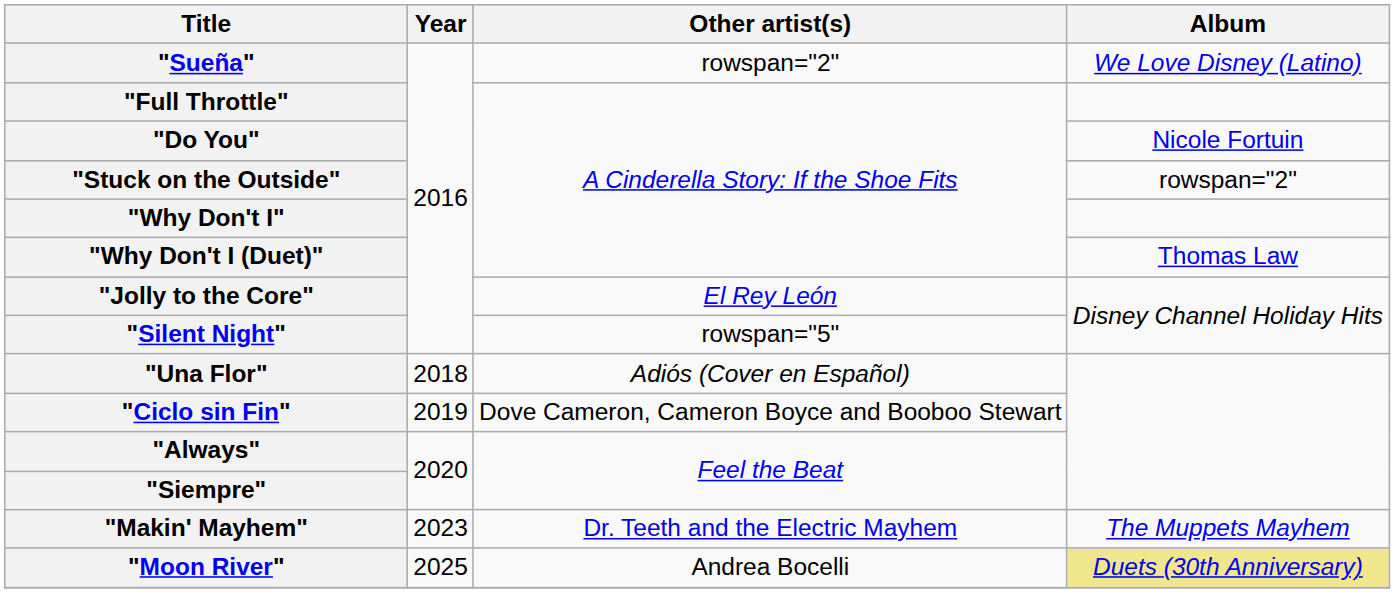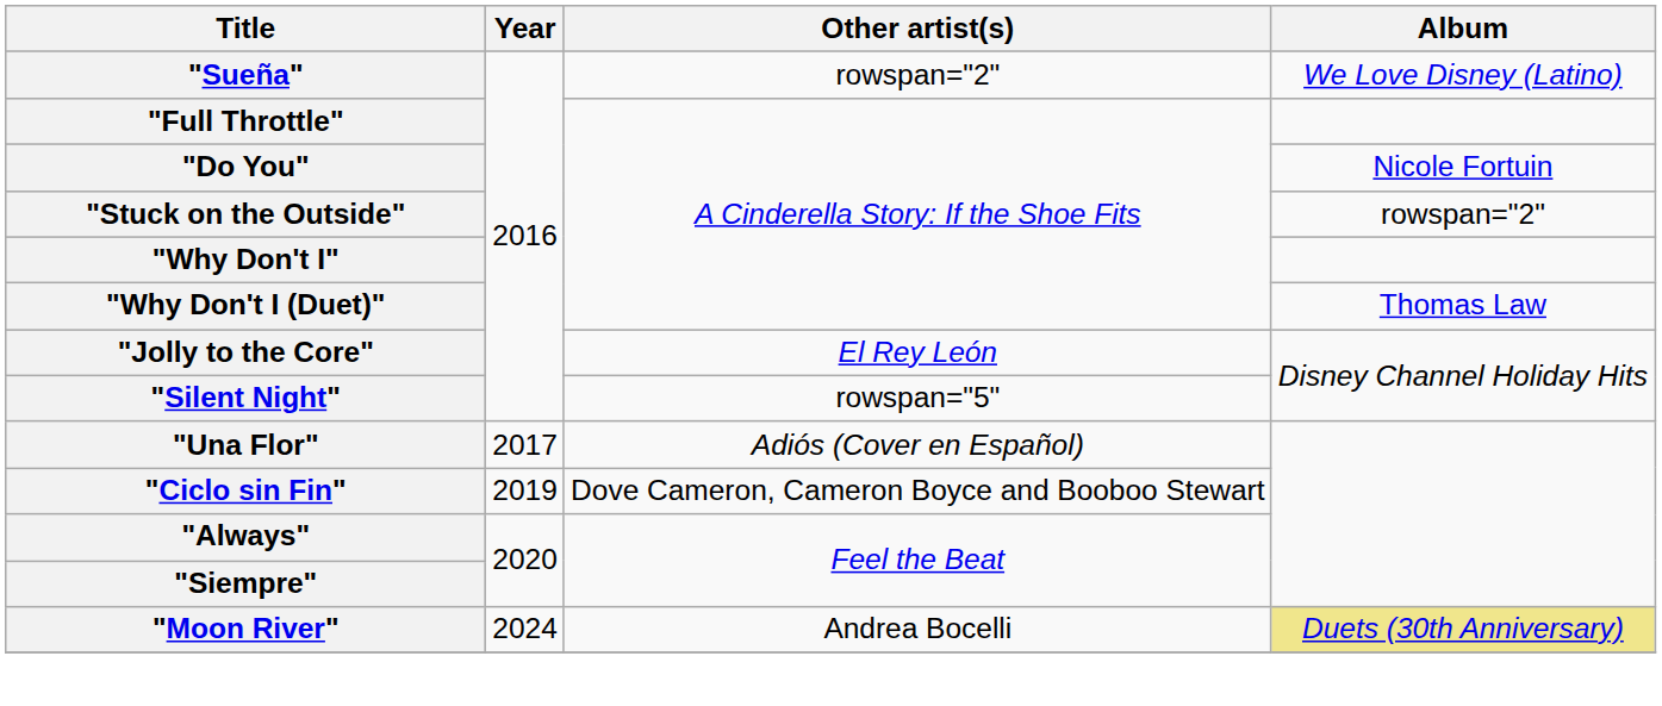"Una Flor" | Year: 2018 -> 2017
- row: "Makin' Mayhem" | 2023 | Dr. Teeth and the Electric Mayhem | The Muppets Mayhem
"Moon River" | Year: 2025 -> 2024
